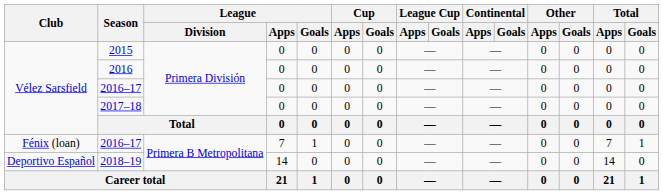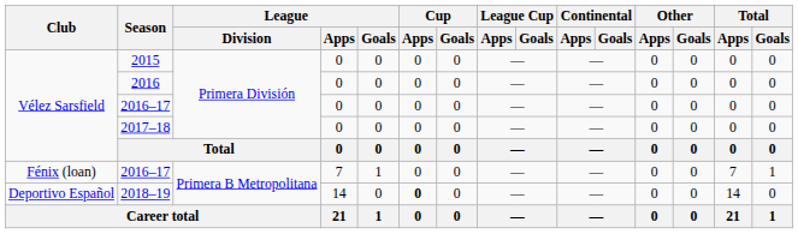2018–19 | Cup / Apps: normal -> bold
